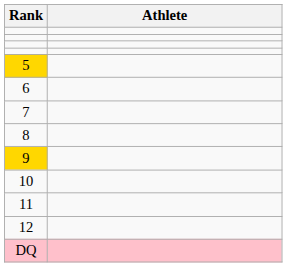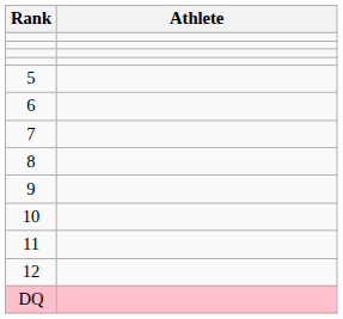row 6 | Rank: gold background -> no background
row 10 | Rank: gold background -> no background
